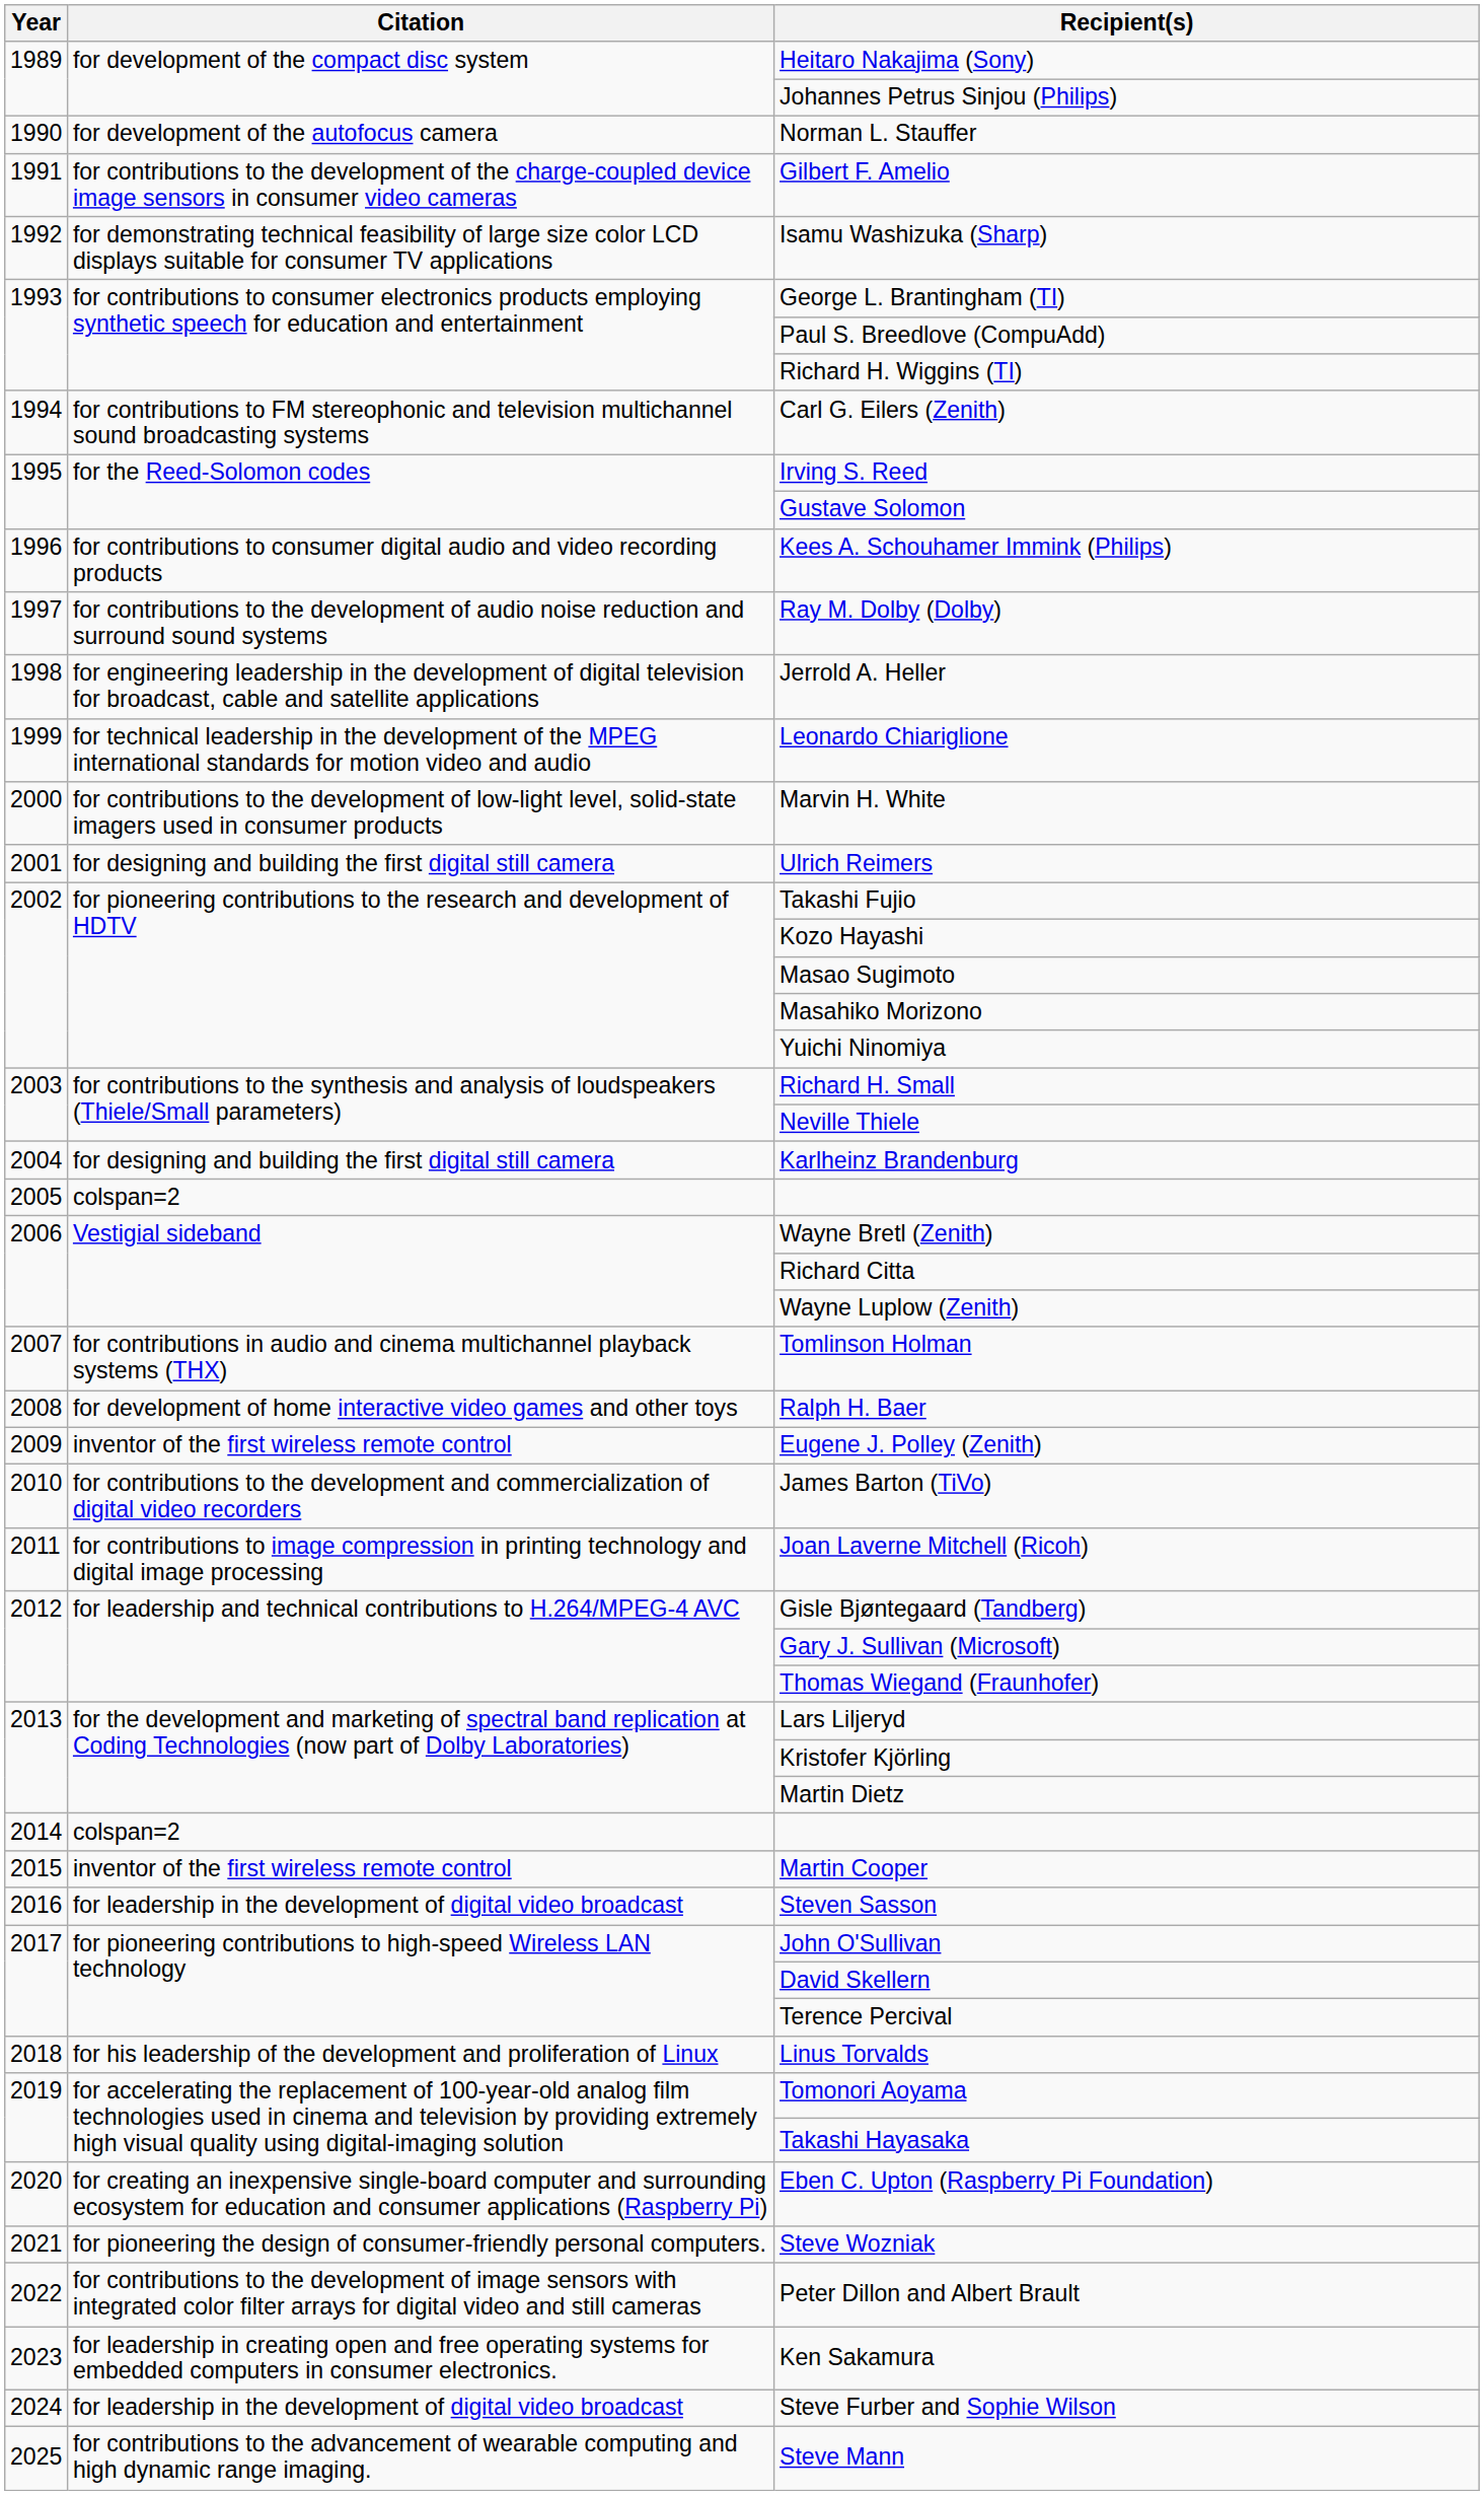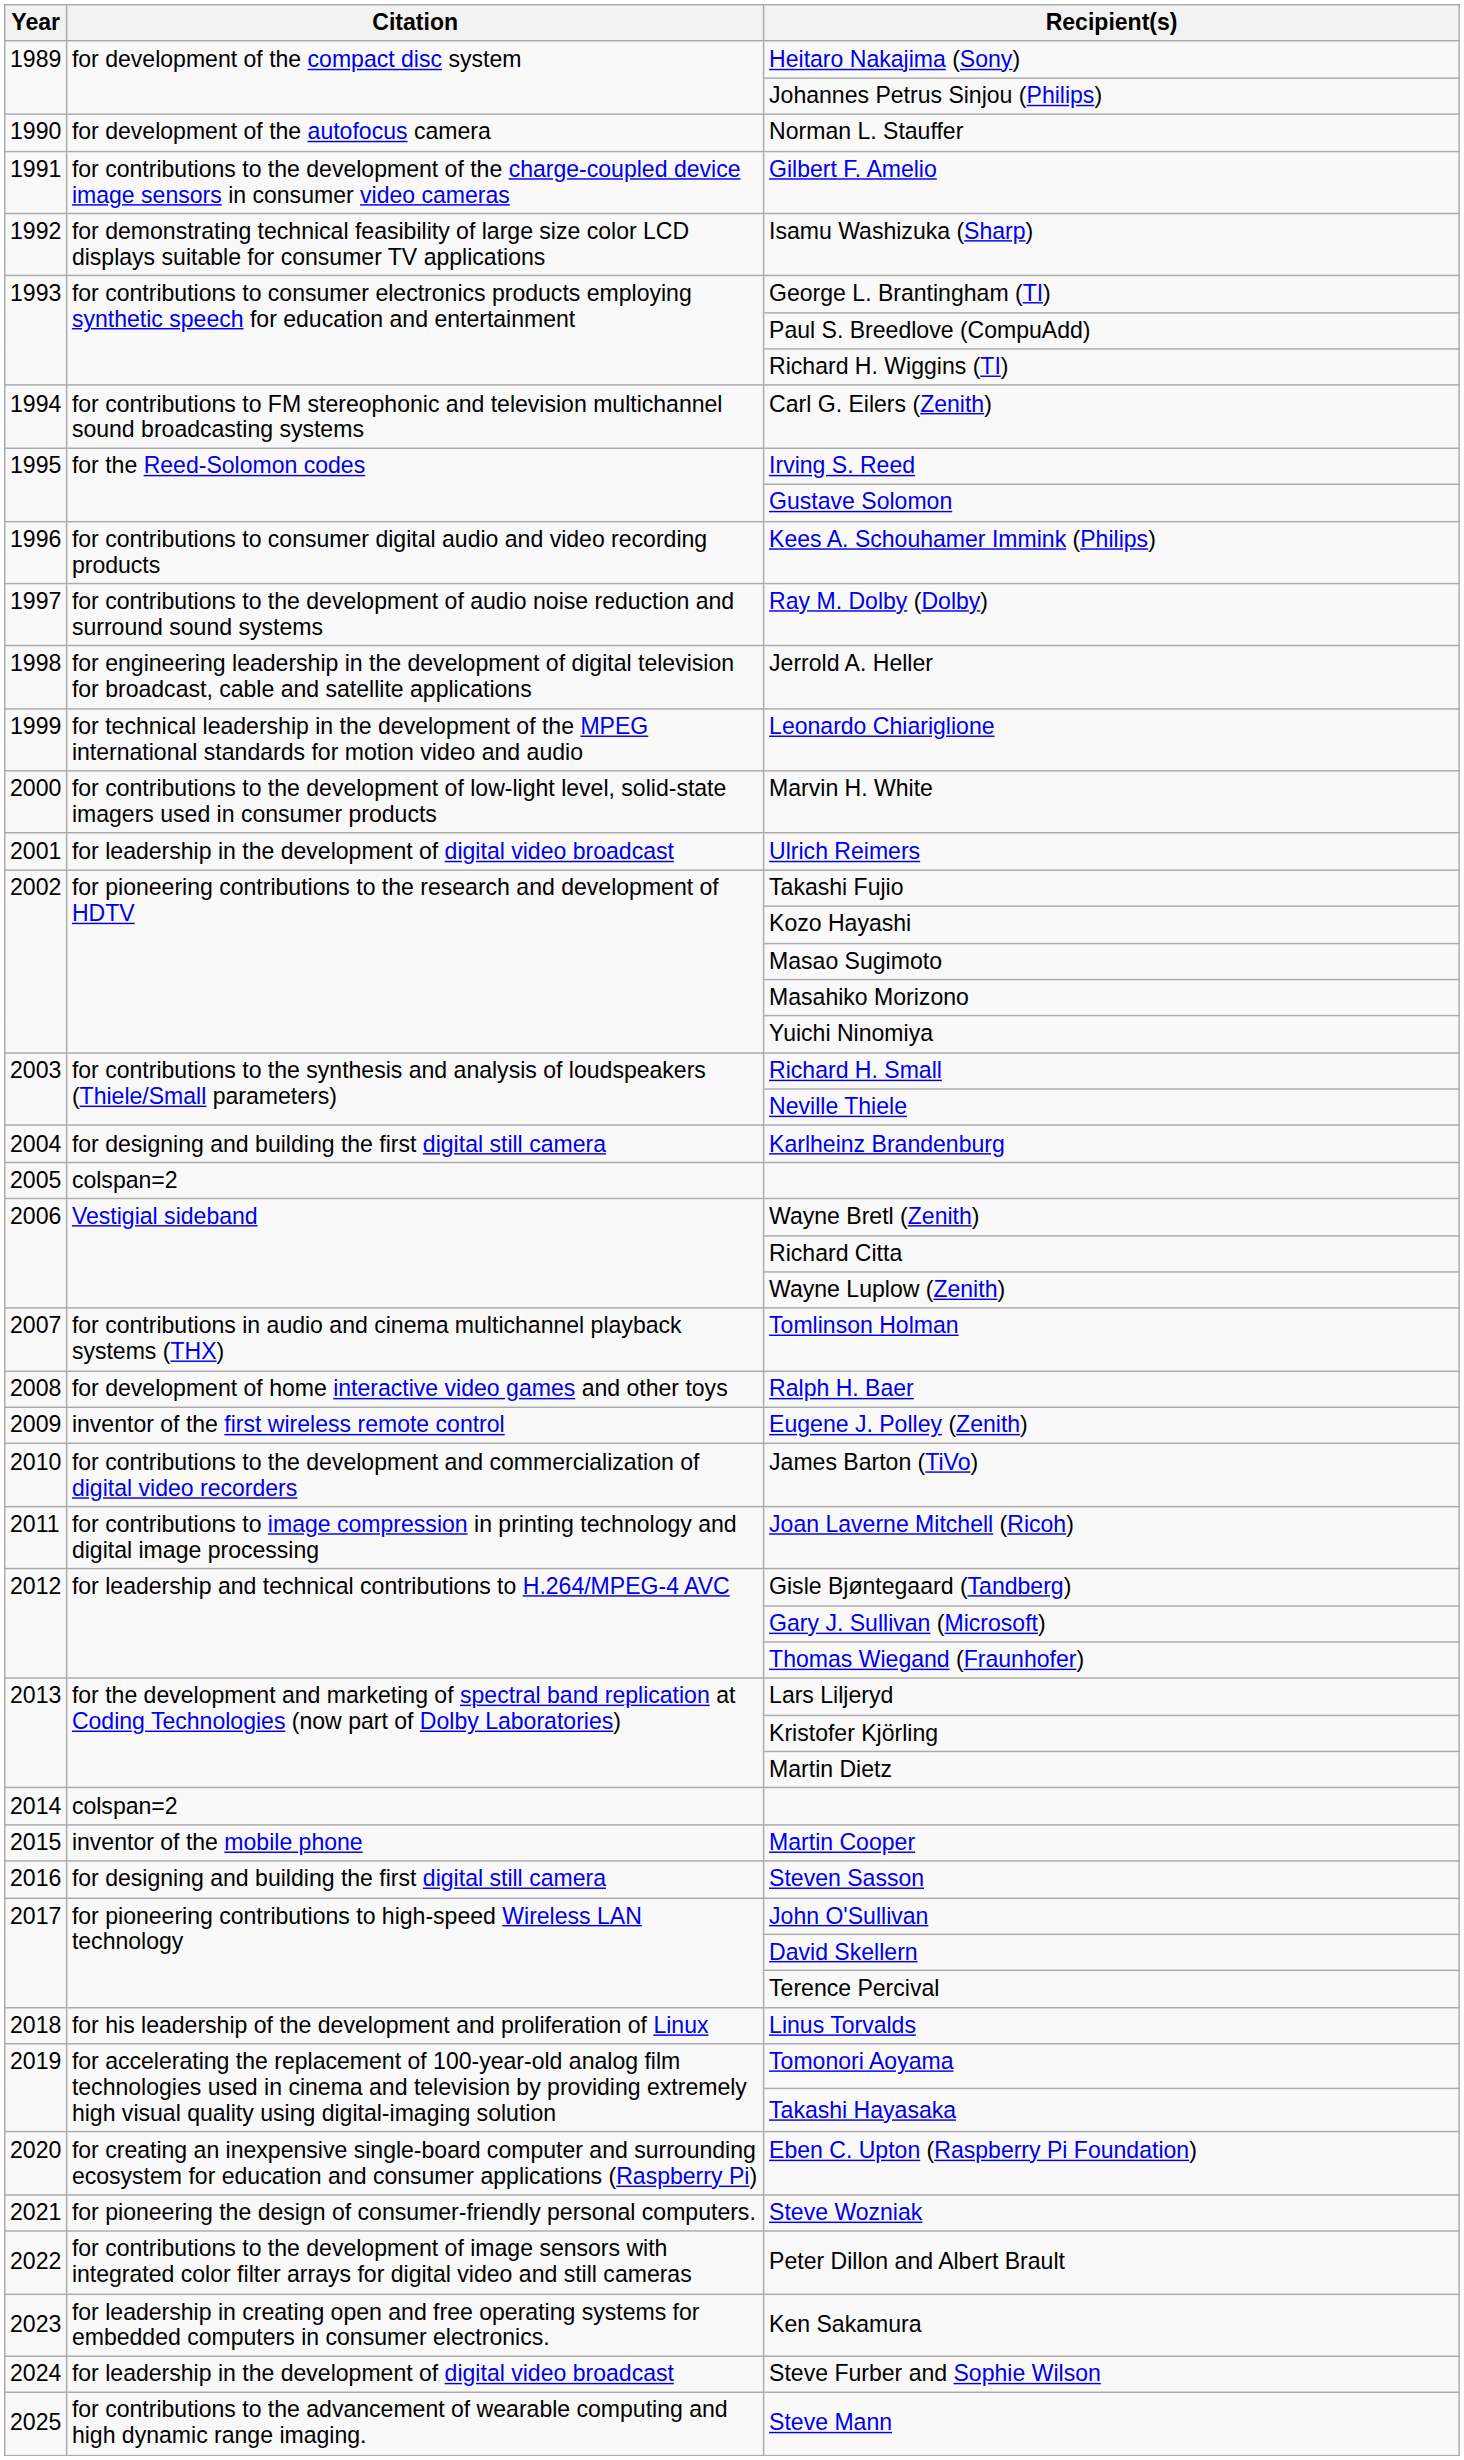Ulrich Reimers | Citation: for designing and building the first digital still camera -> for leadership in the development of digital video broadcast
Martin Cooper | Citation: inventor of the first wireless remote control -> inventor of the mobile phone
Steven Sasson | Citation: for leadership in the development of digital video broadcast -> for designing and building the first digital still camera
